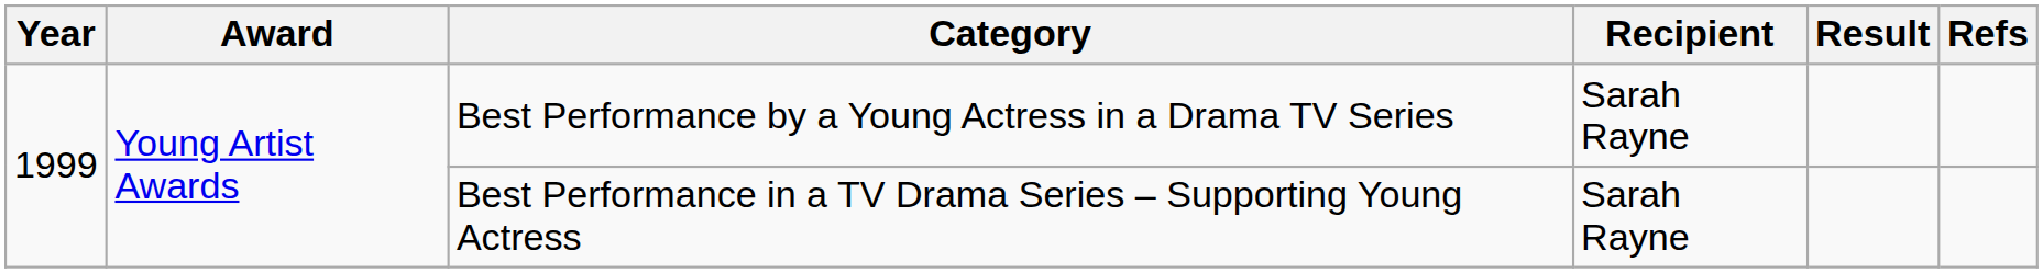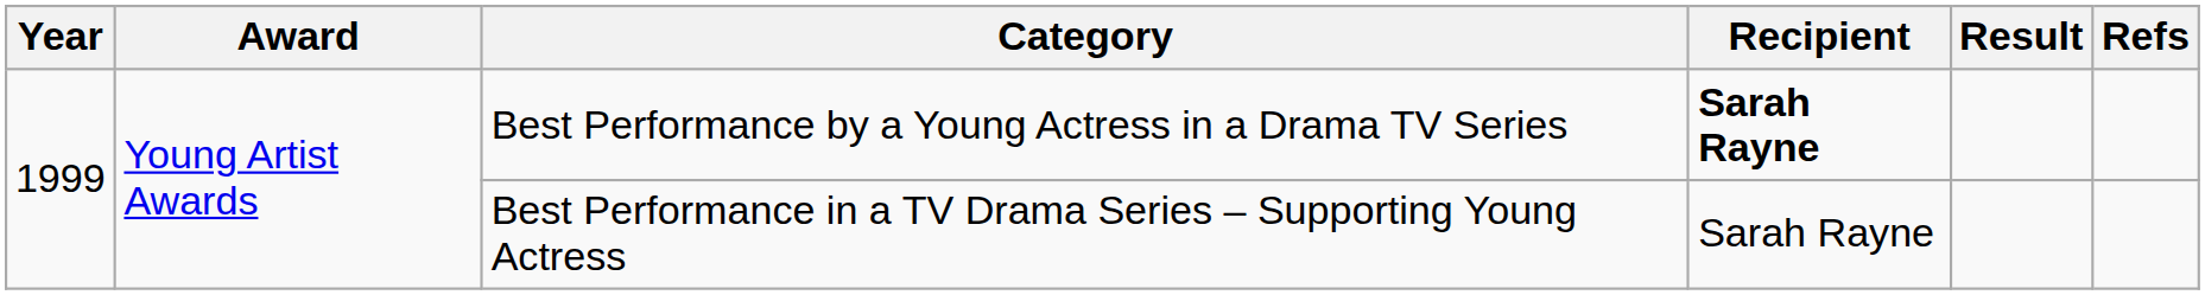Best Performance by a Young Actress in a Drama TV Series | Recipient: normal -> bold
